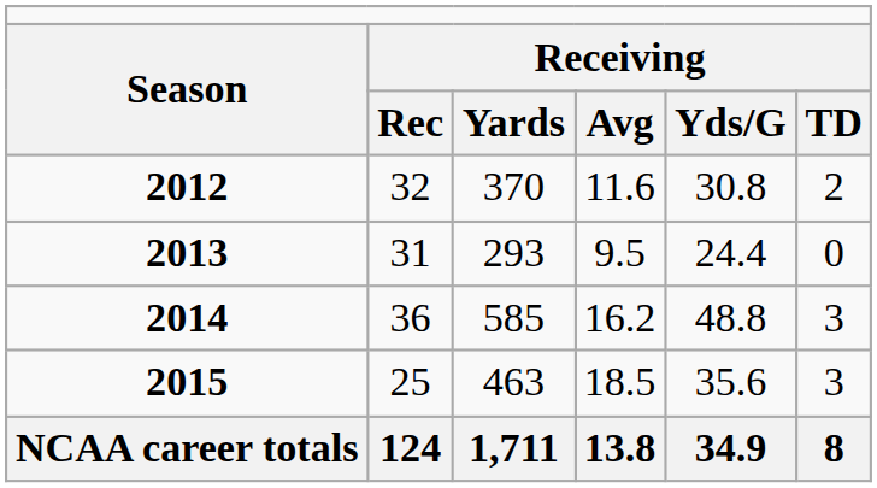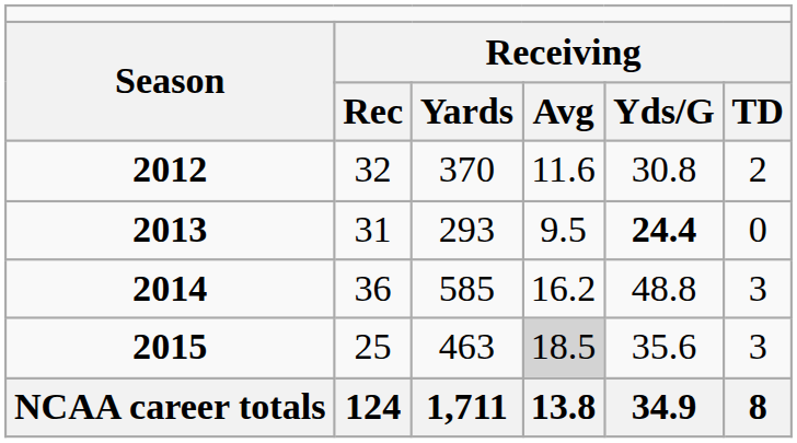2013 | column 5: normal -> bold
2015 | column 4: no background -> lightgrey background
